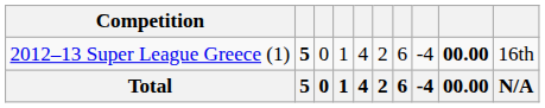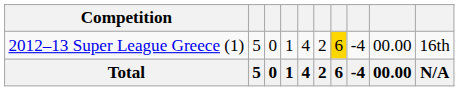2012–13 Super League Greece (1) | column 2: bold -> normal
2012–13 Super League Greece (1) | column 7: no background -> gold background
2012–13 Super League Greece (1) | column 9: bold -> normal
